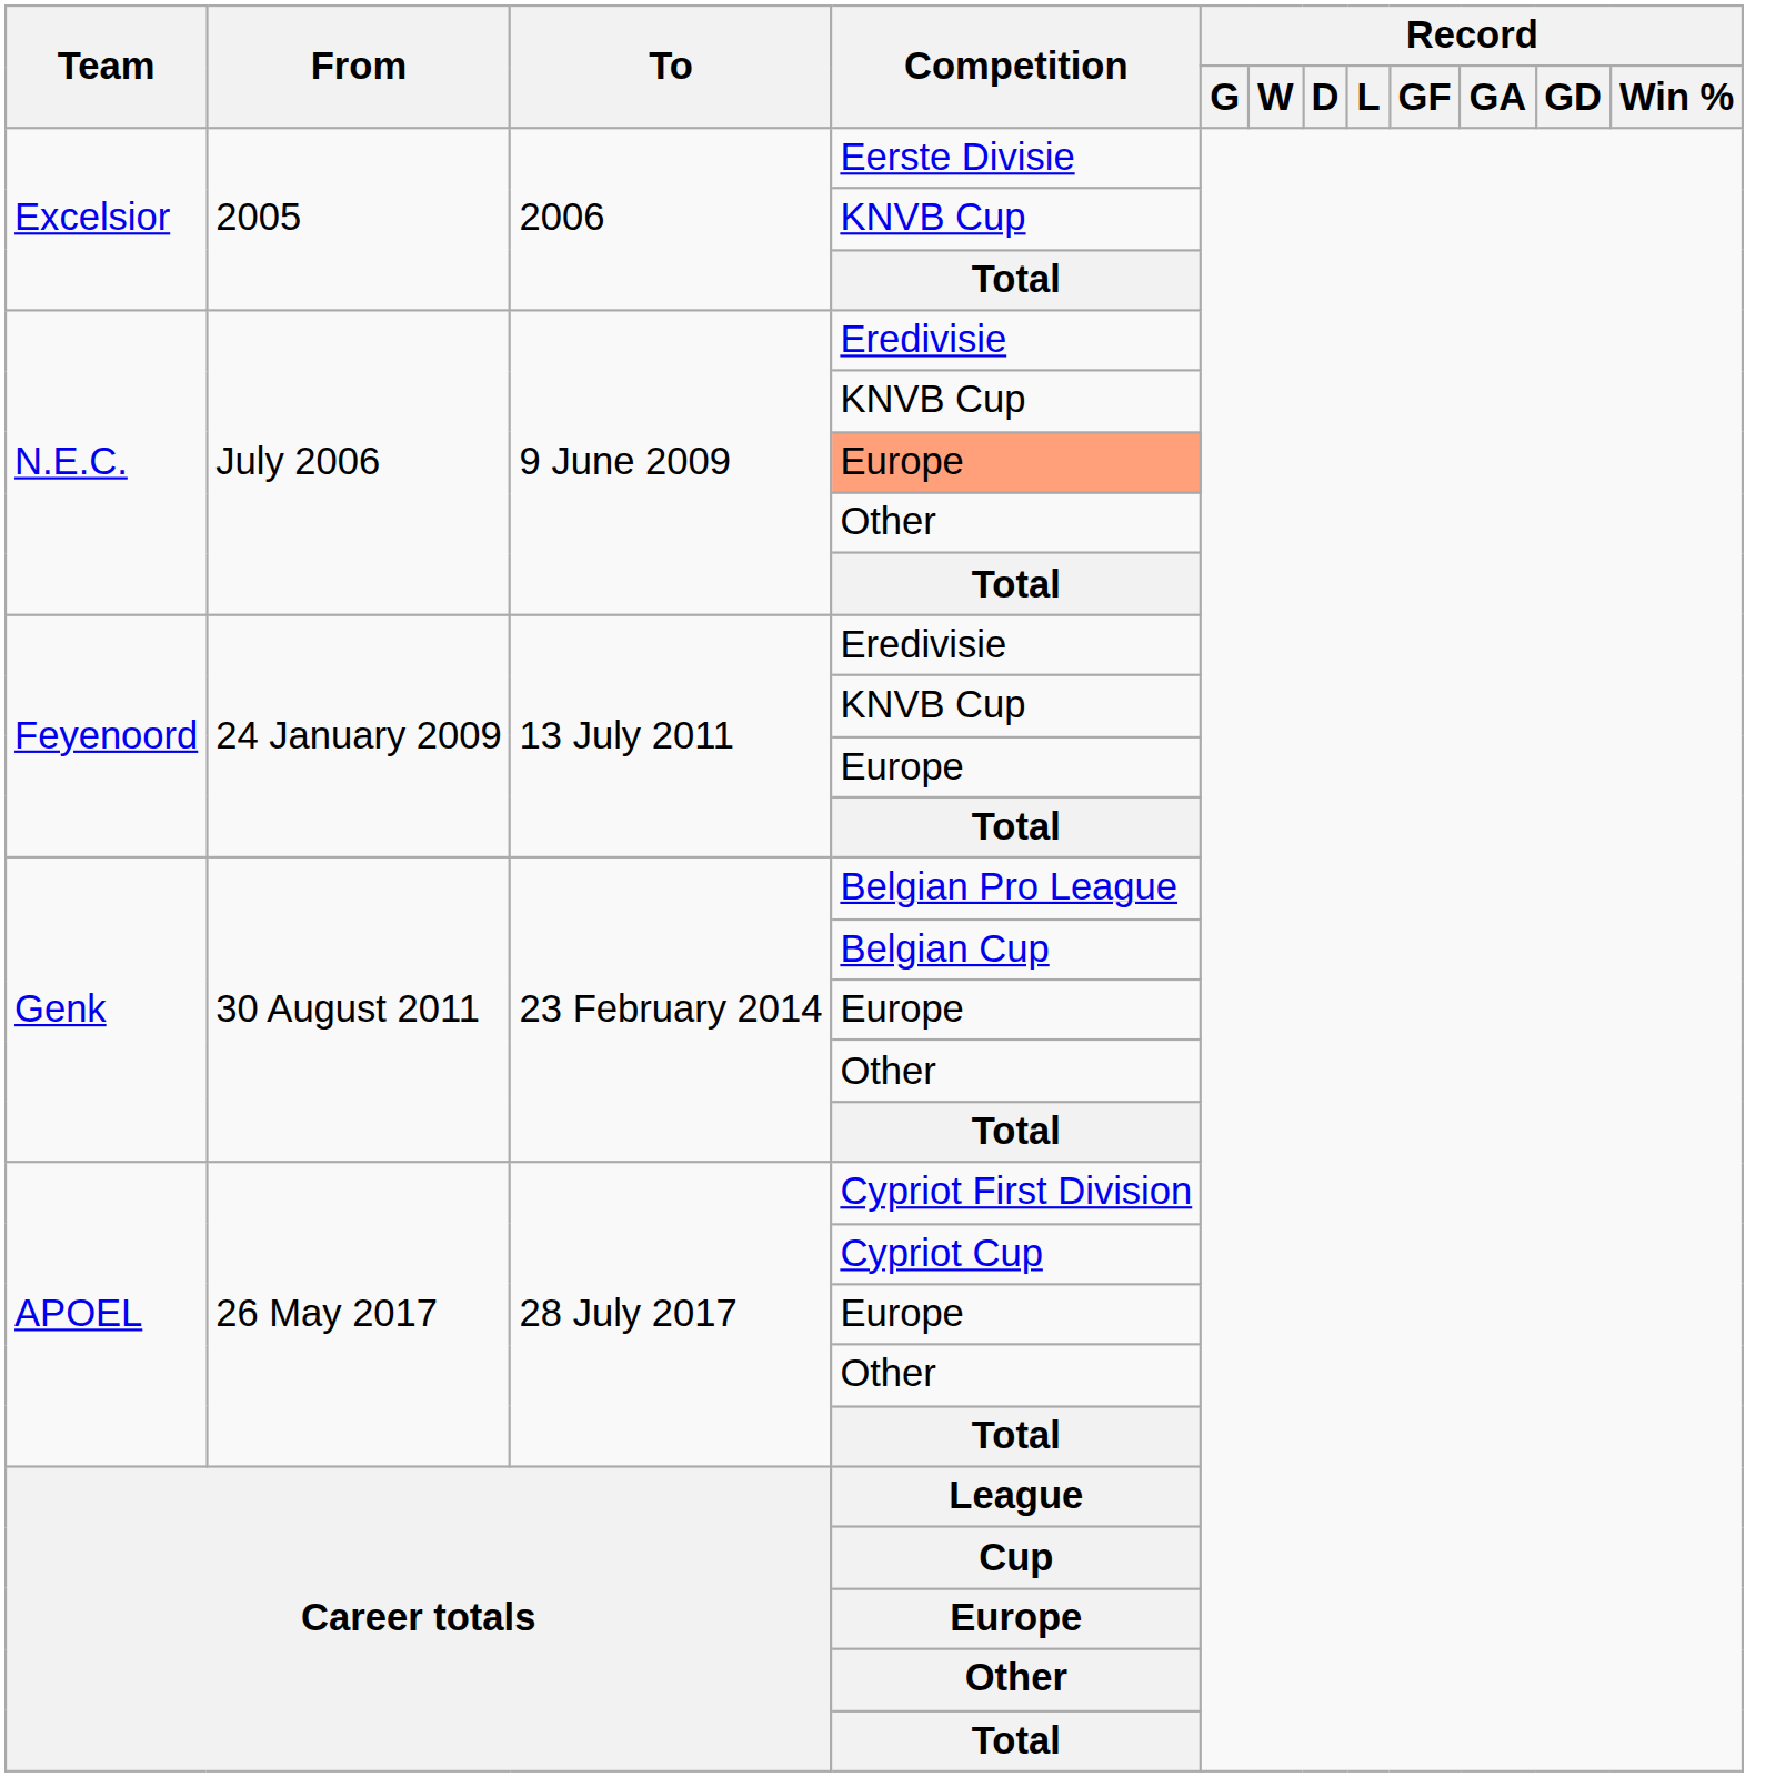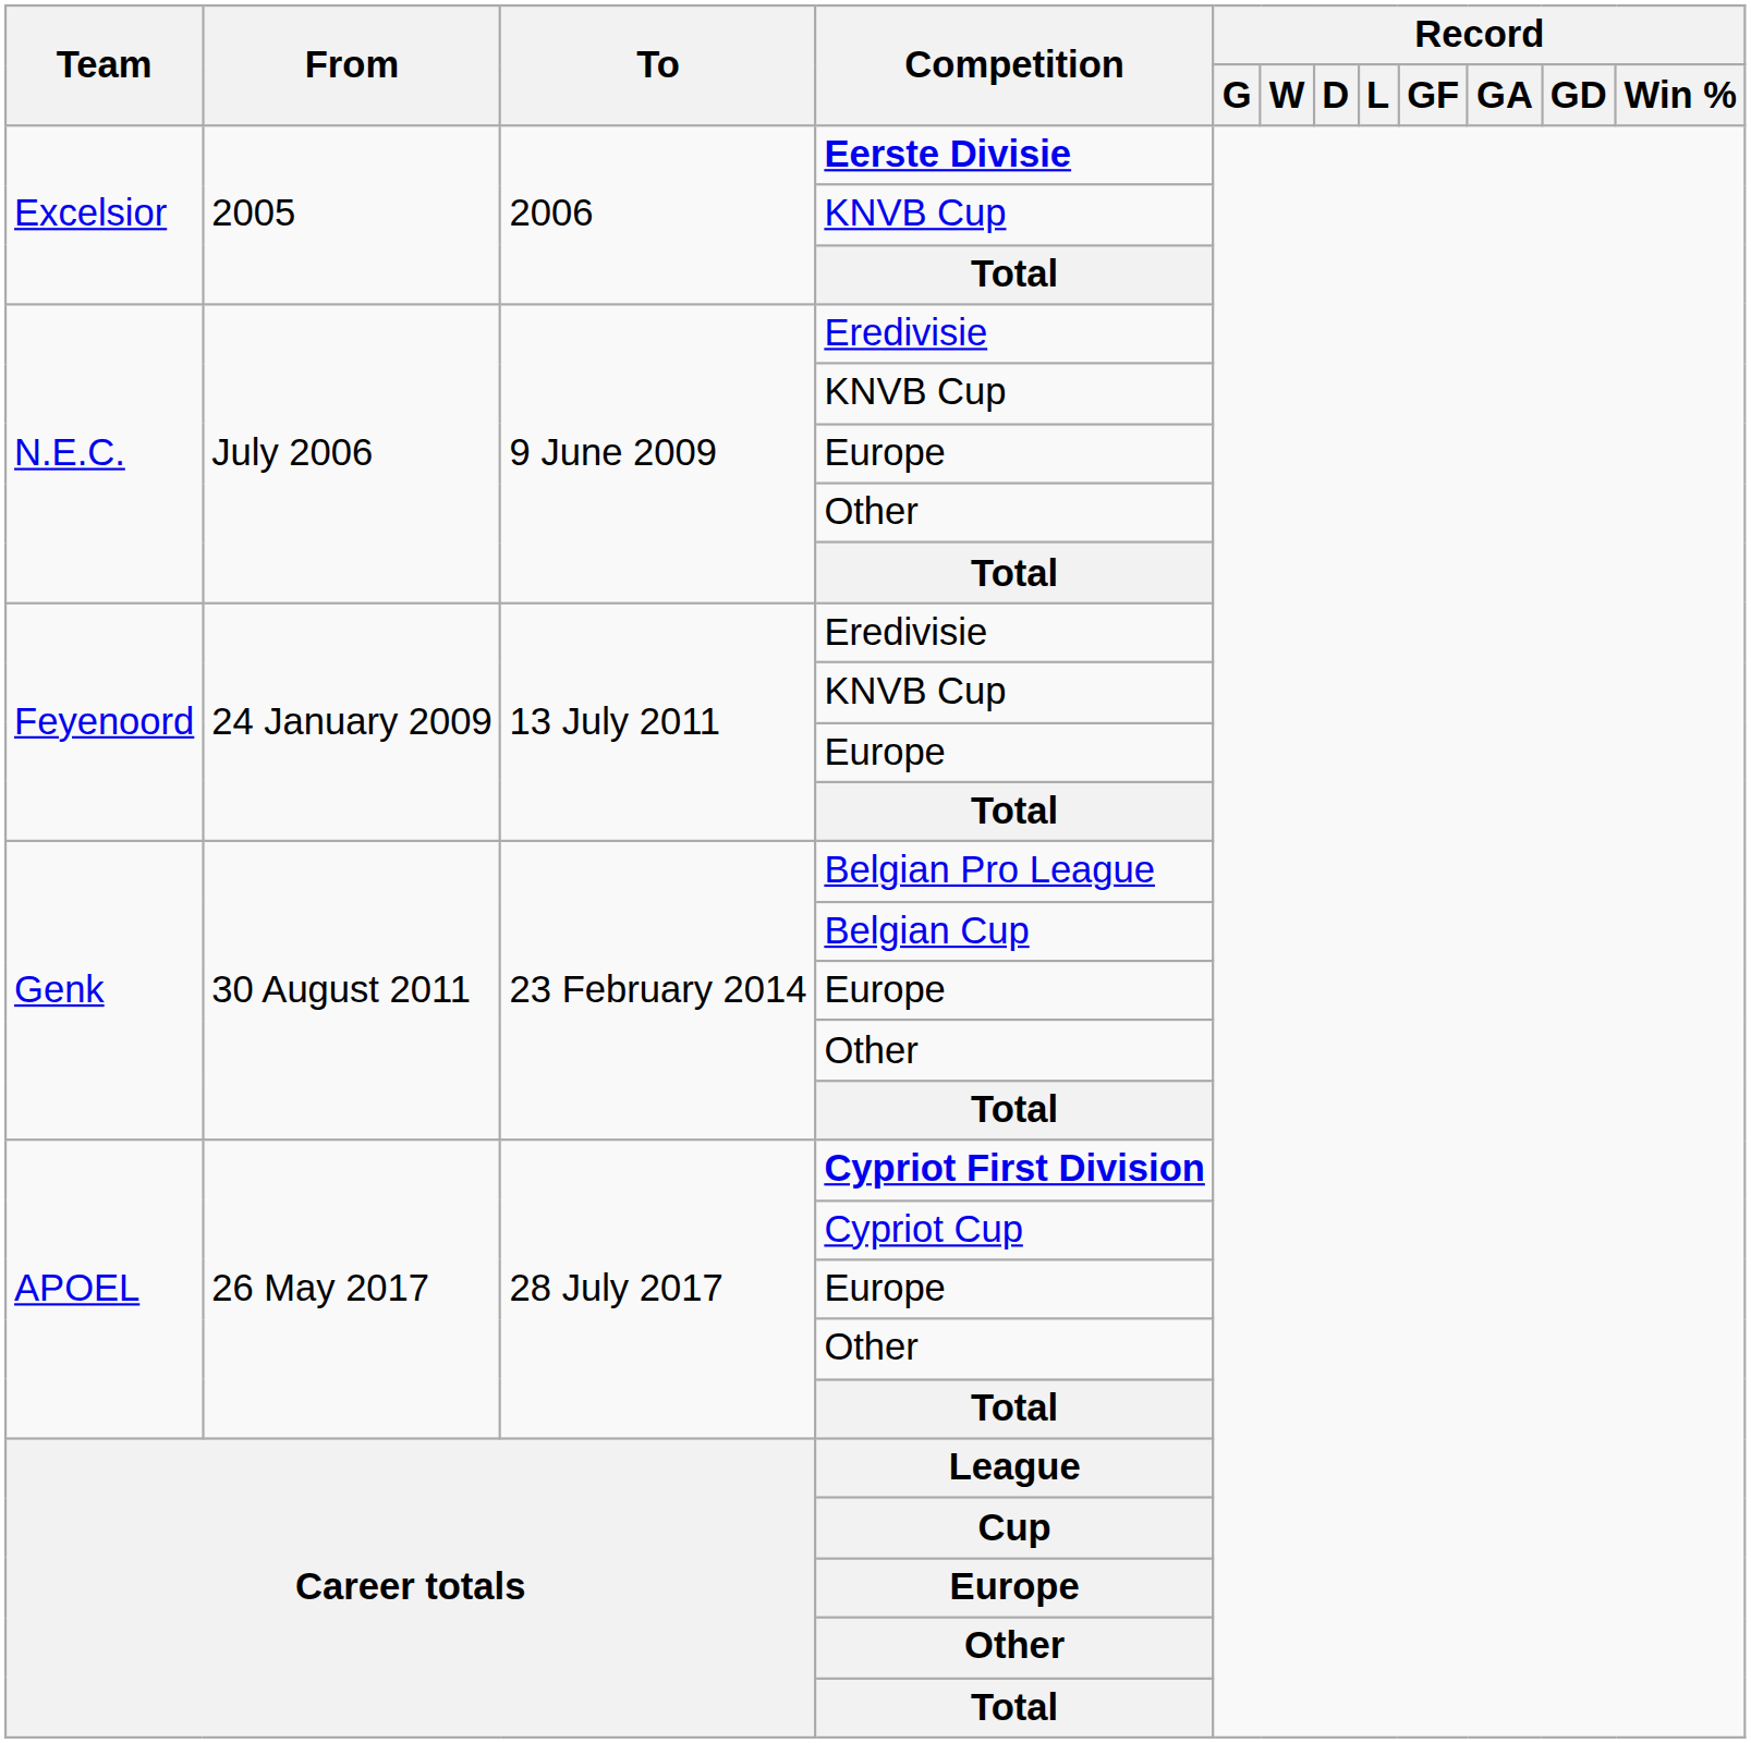Eerste Divisie | Competition: normal -> bold
N.E.C. / Europe | Competition: lightsalmon background -> no background
Cypriot First Division | Competition: normal -> bold
